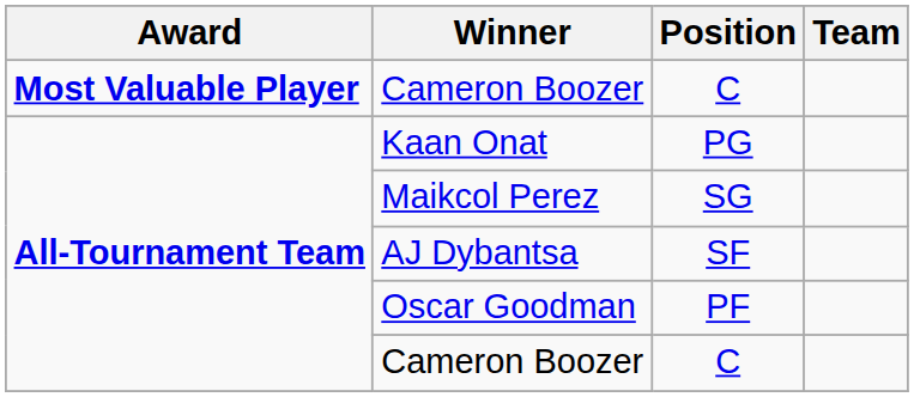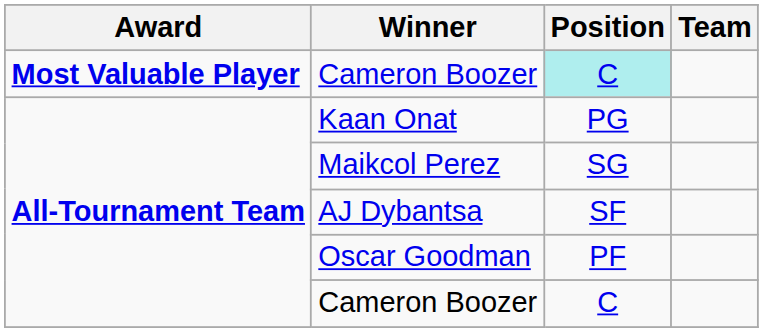Most Valuable Player / Cameron Boozer | Position: no background -> paleturquoise background
